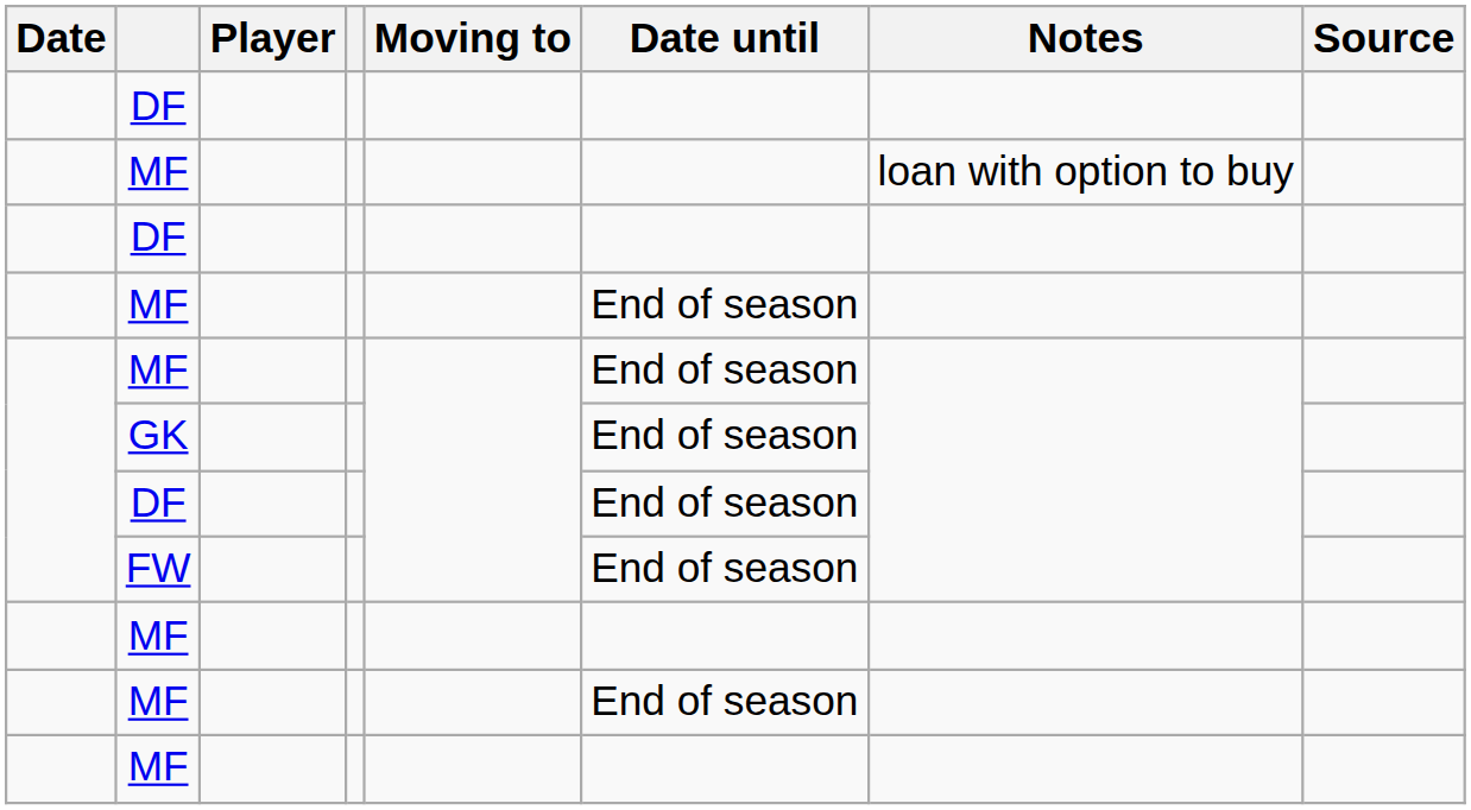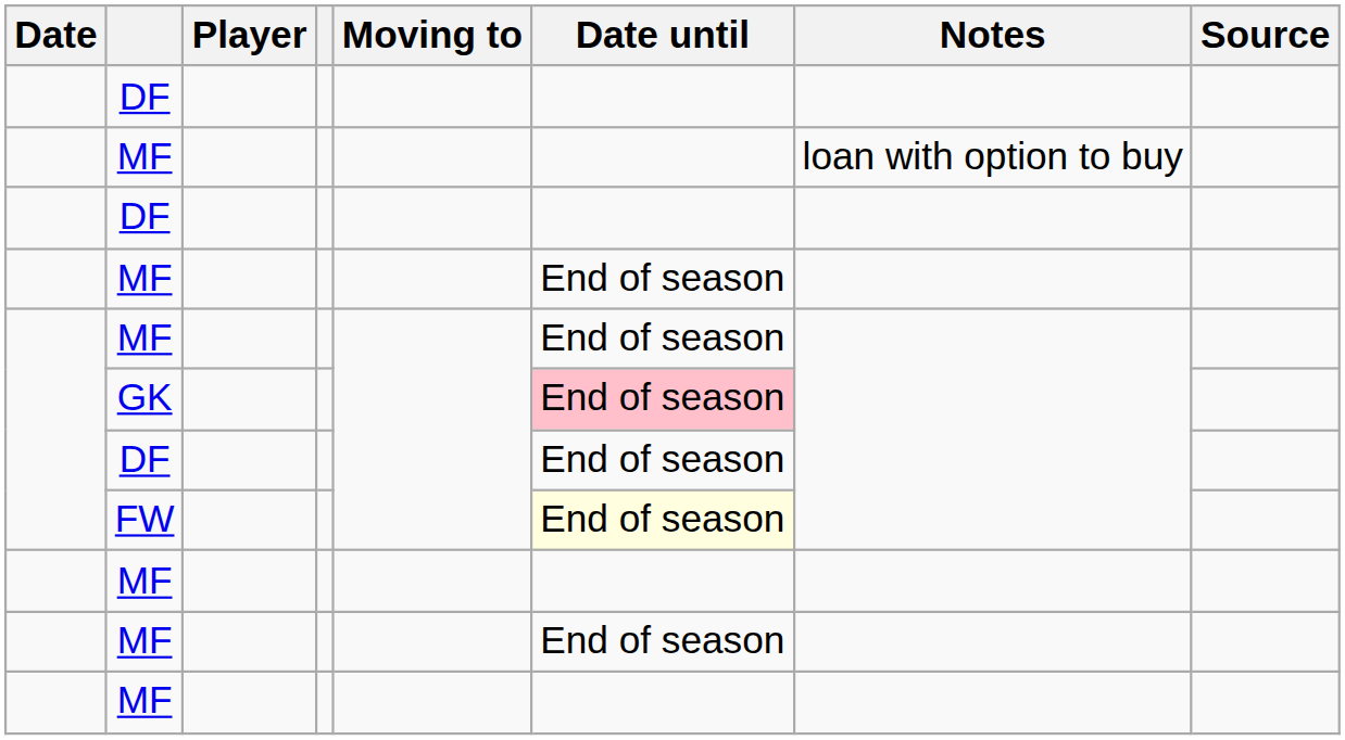GK | Date until: no background -> pink background
FW | Date until: no background -> lightyellow background
